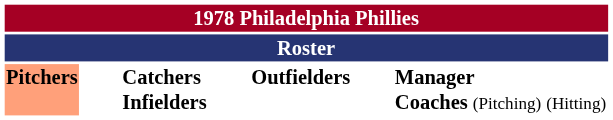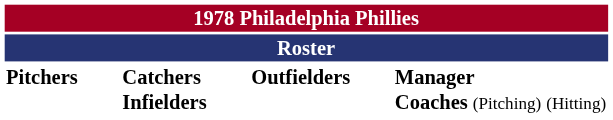Pitchers | column 1: lightsalmon background -> no background
